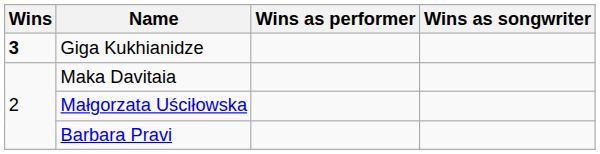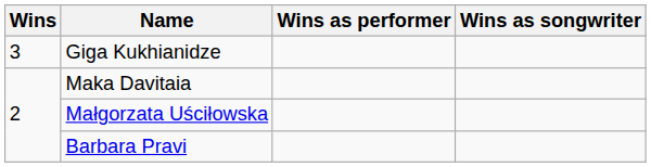Giga Kukhianidze | Wins: bold -> normal
